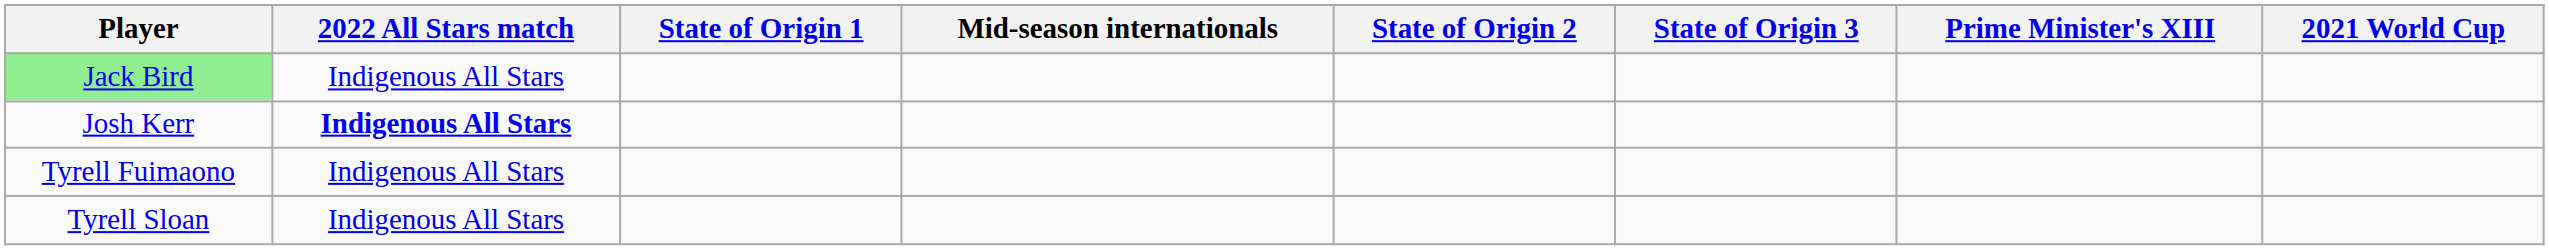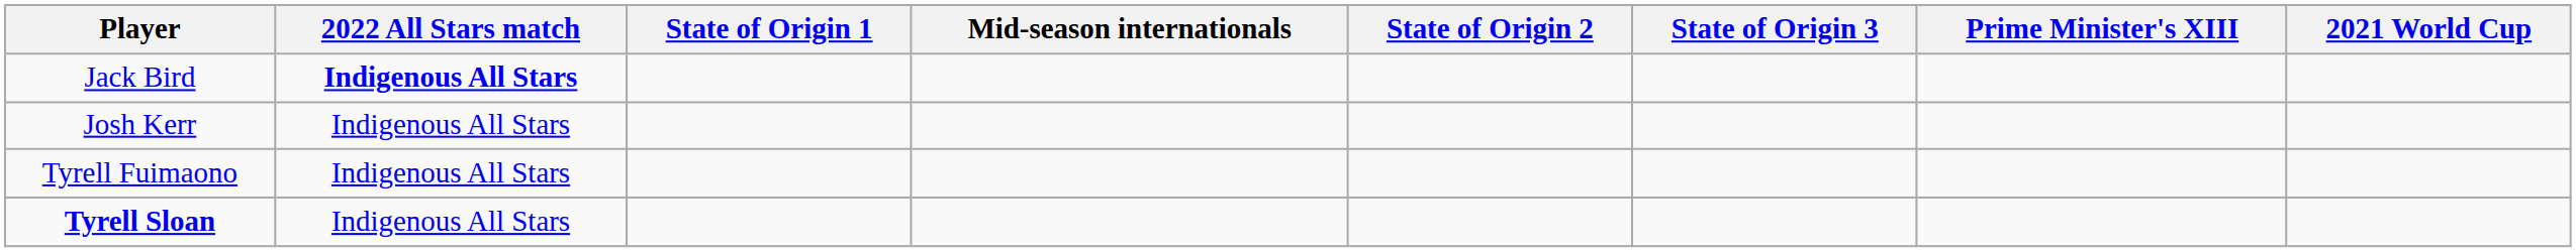row 2 | Player: lightgreen background -> no background
row 2 | 2022 All Stars match: normal -> bold
row 3 | 2022 All Stars match: bold -> normal
row 5 | Player: normal -> bold
